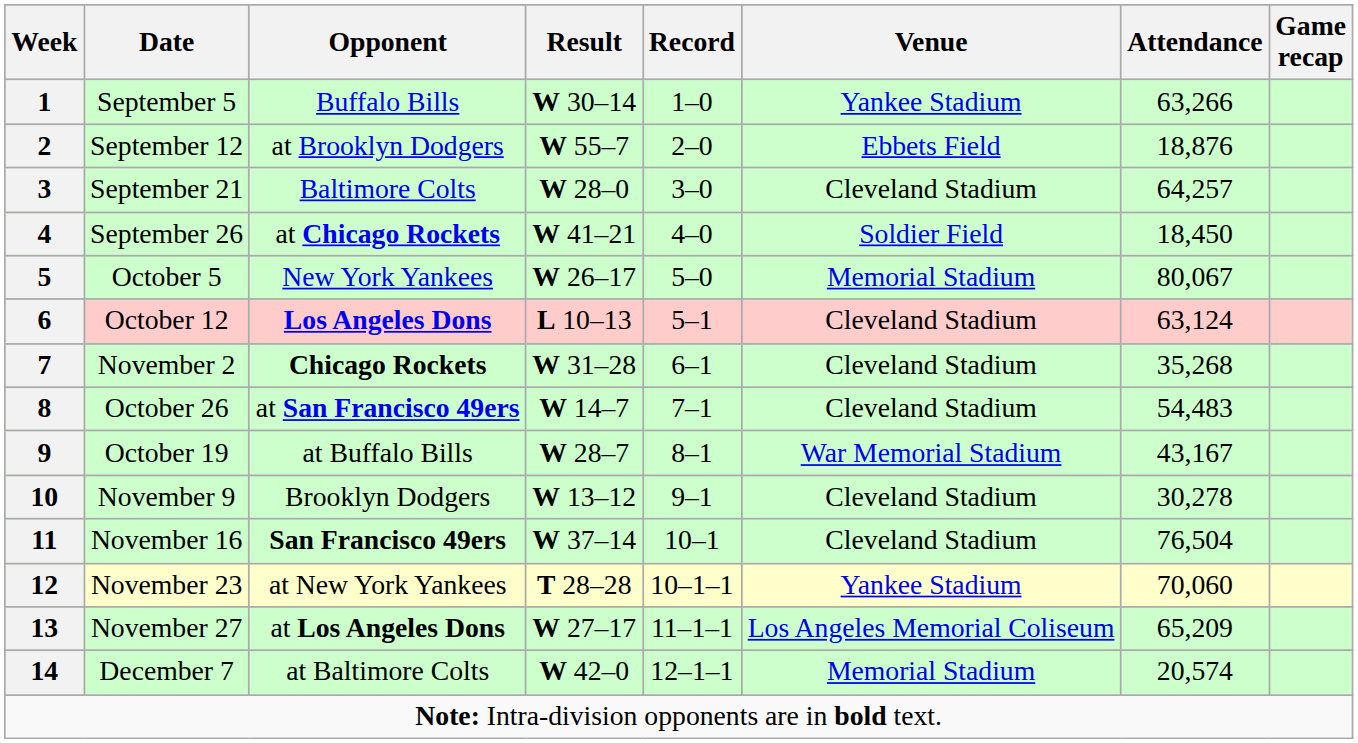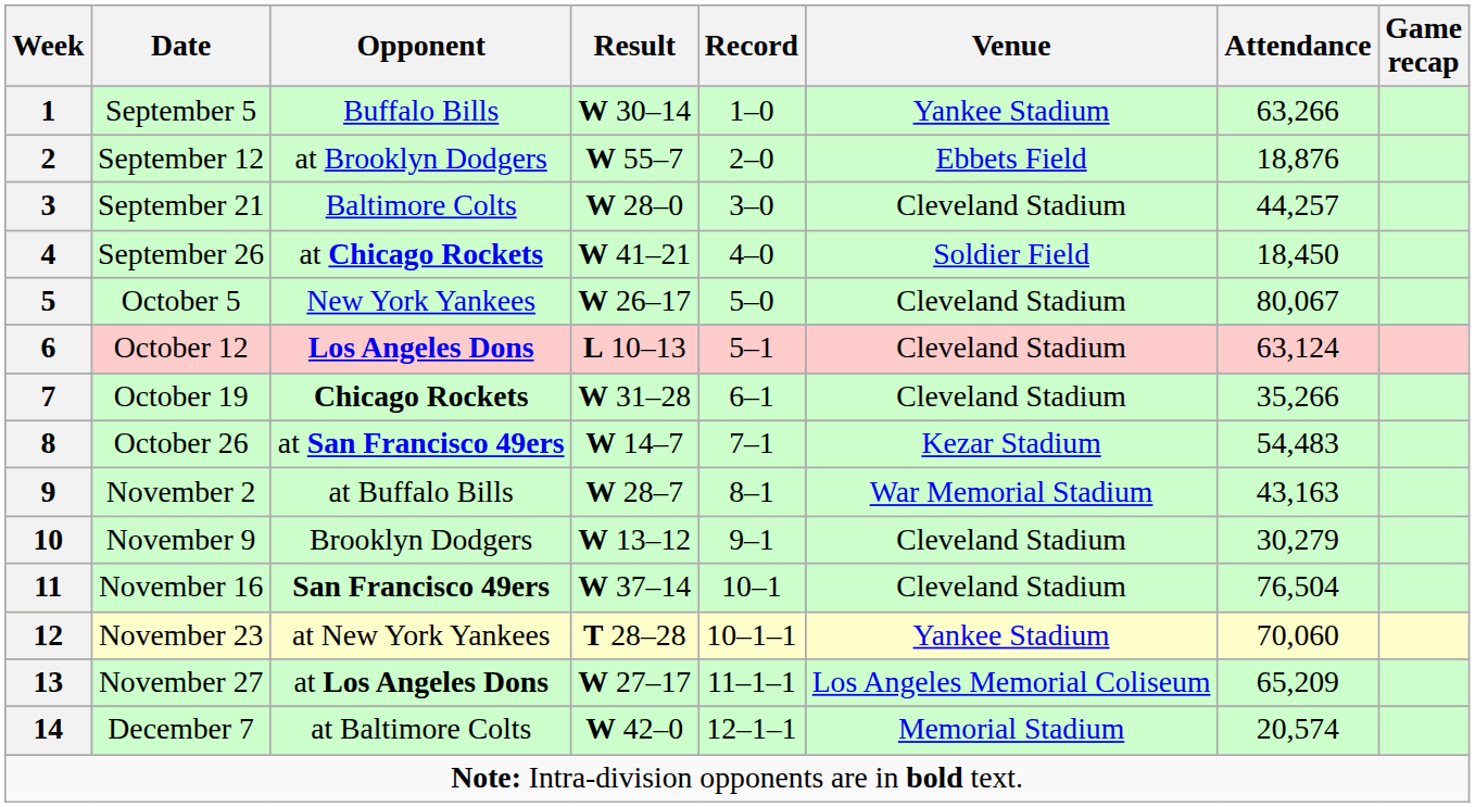3 | Attendance: 64,257 -> 44,257
5 | Venue: Memorial Stadium -> Cleveland Stadium
7 | Date: November 2 -> October 19
7 | Attendance: 35,268 -> 35,266
8 | Venue: Cleveland Stadium -> Kezar Stadium
9 | Date: October 19 -> November 2
9 | Attendance: 43,167 -> 43,163
10 | Attendance: 30,278 -> 30,279
